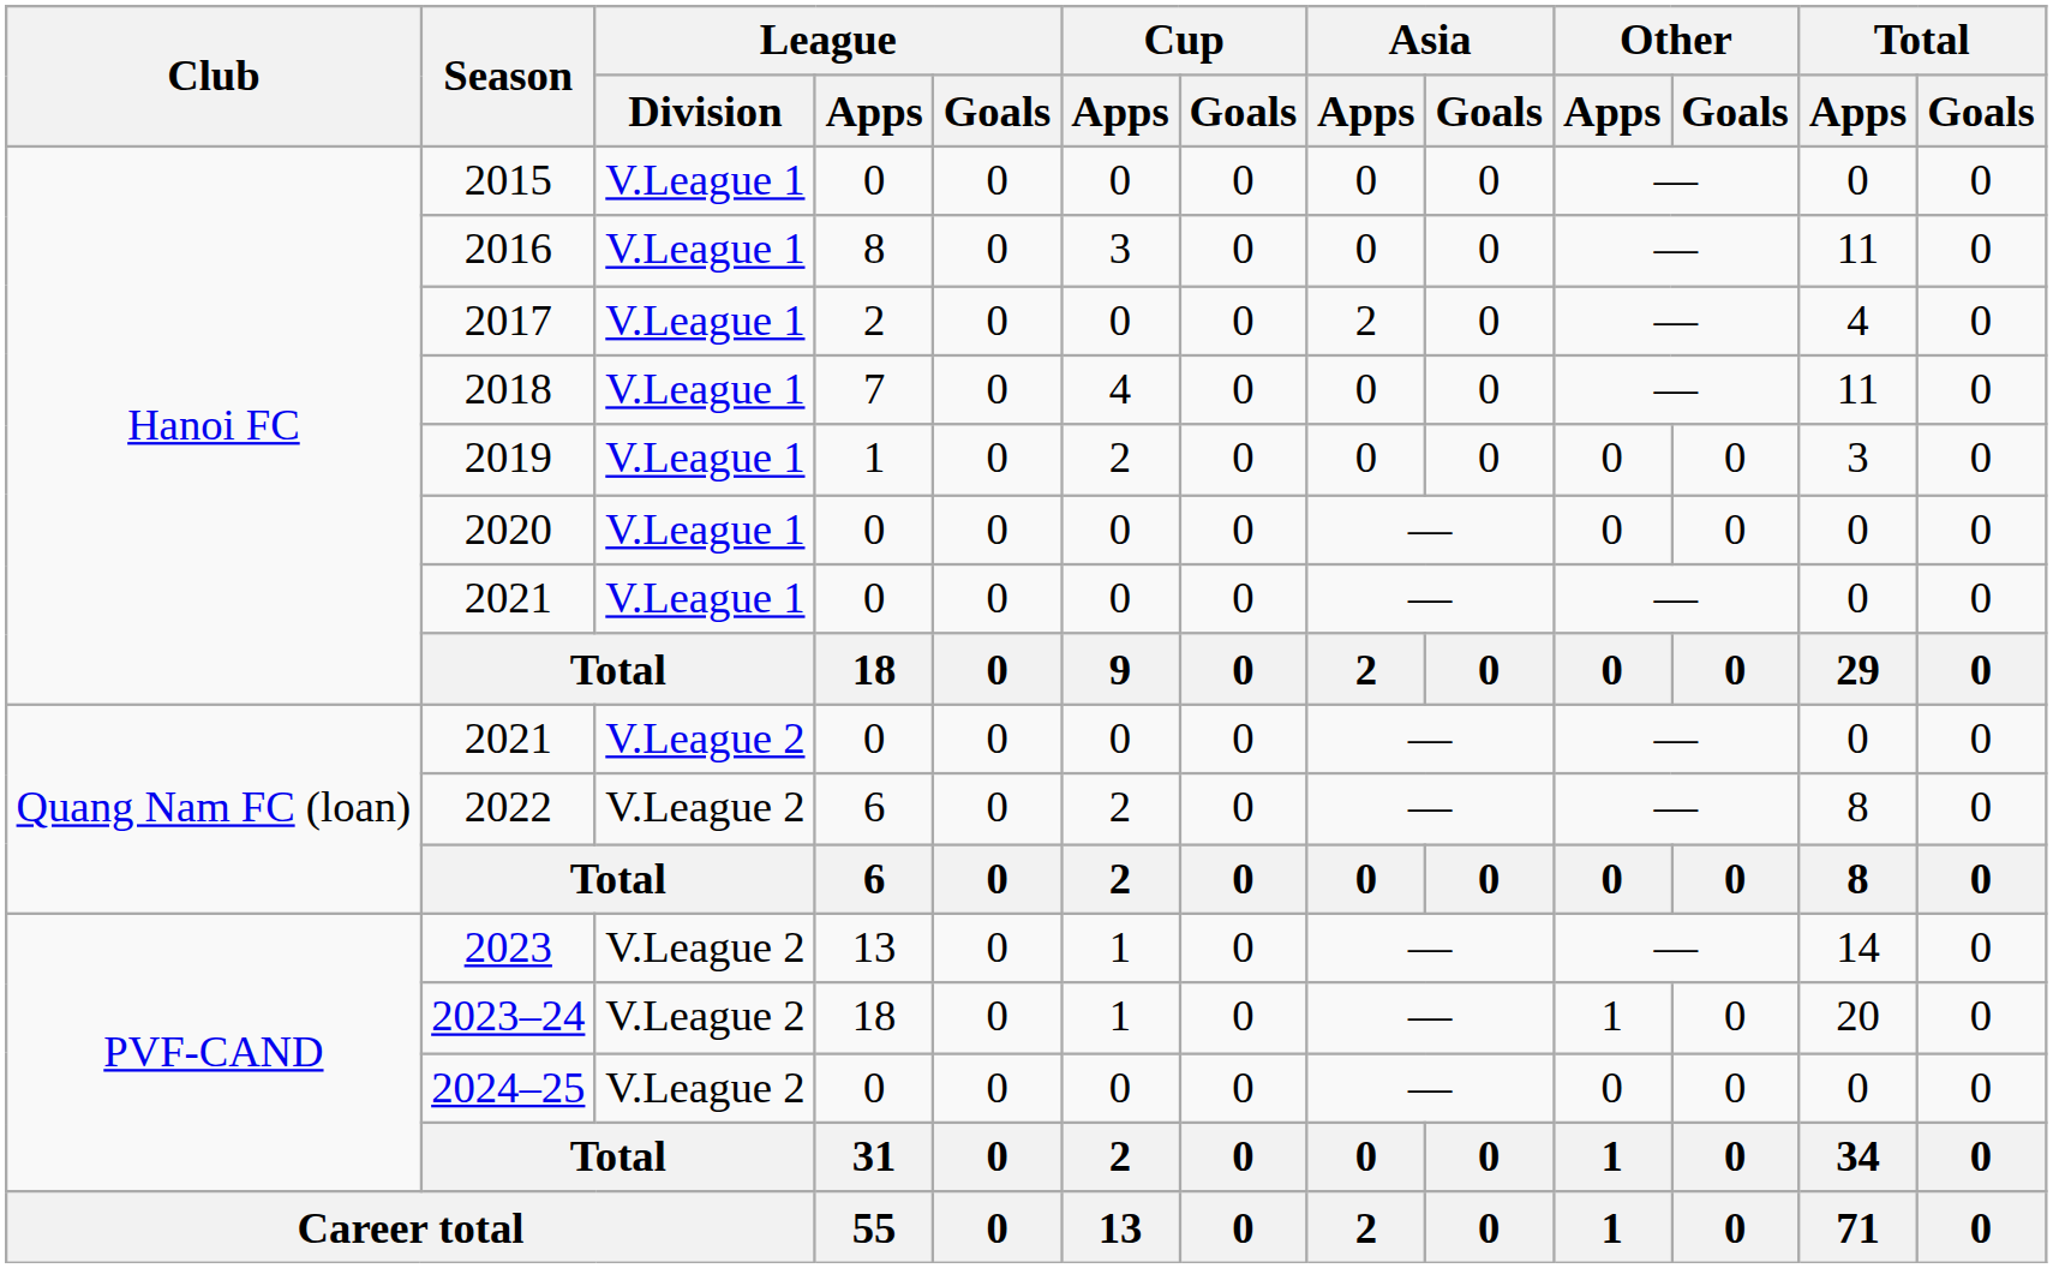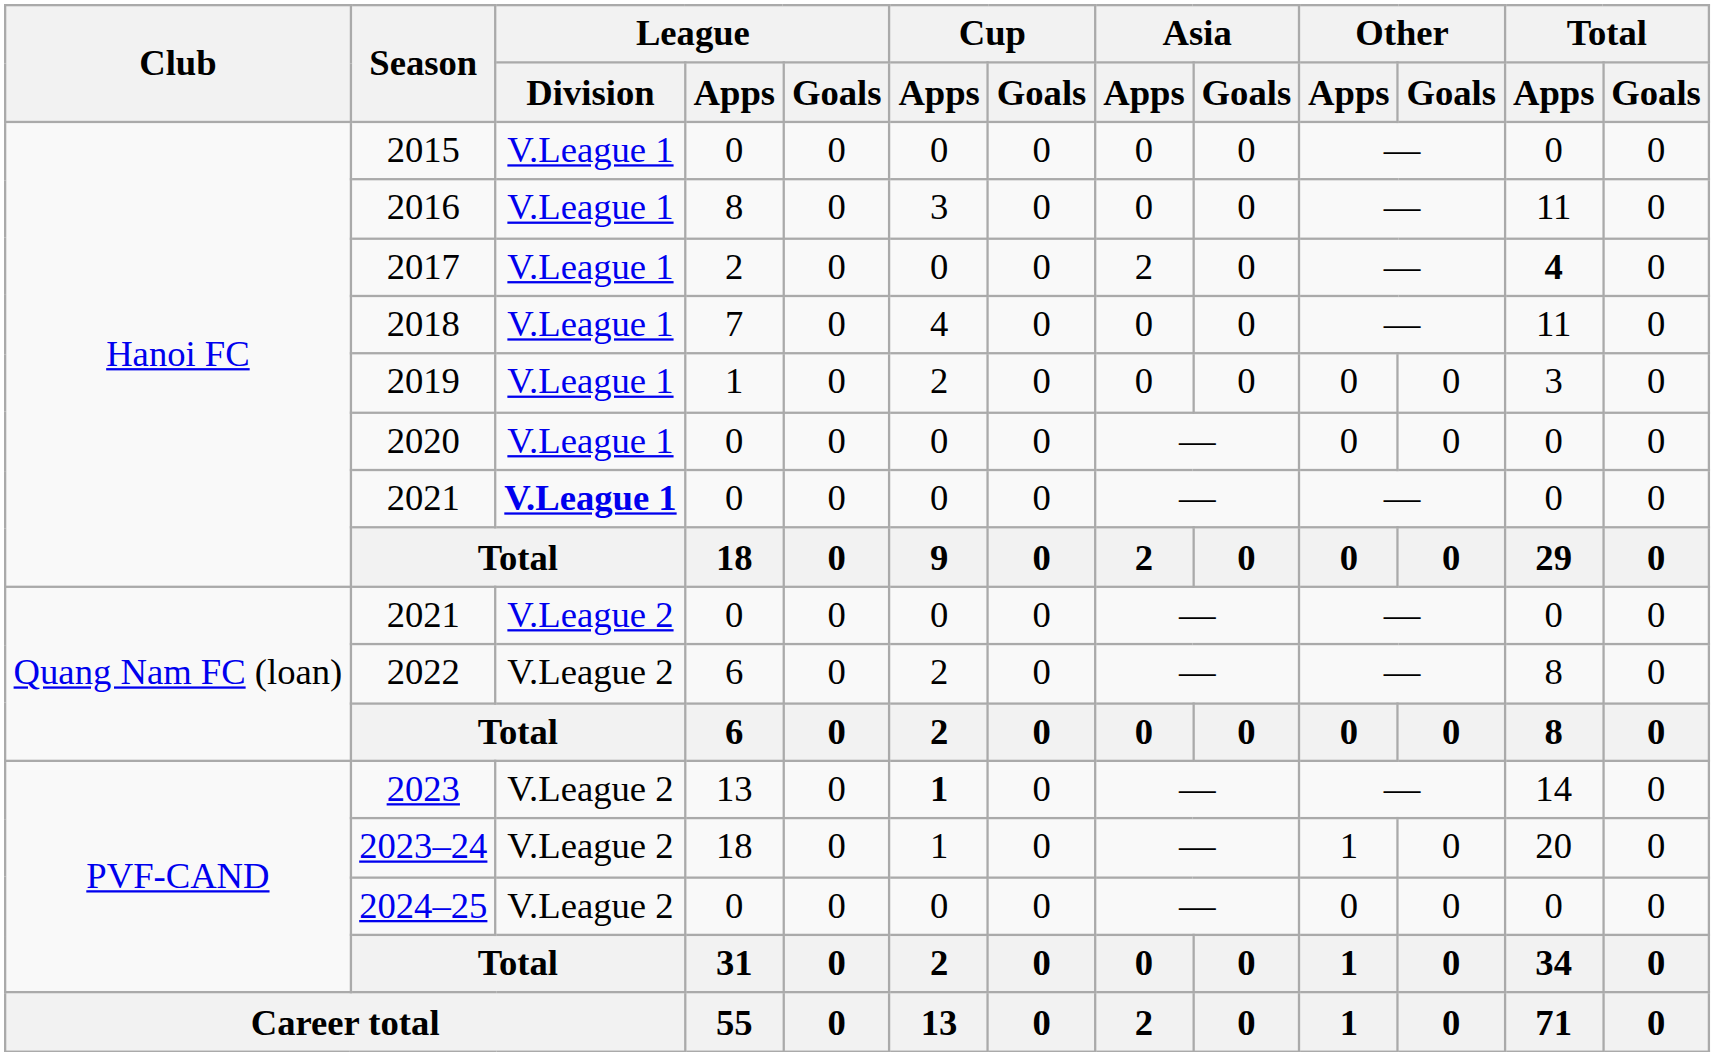2017 | Total / Apps: normal -> bold
Hanoi FC / 2021 | League / Division: normal -> bold
2023 | Cup / Apps: normal -> bold
